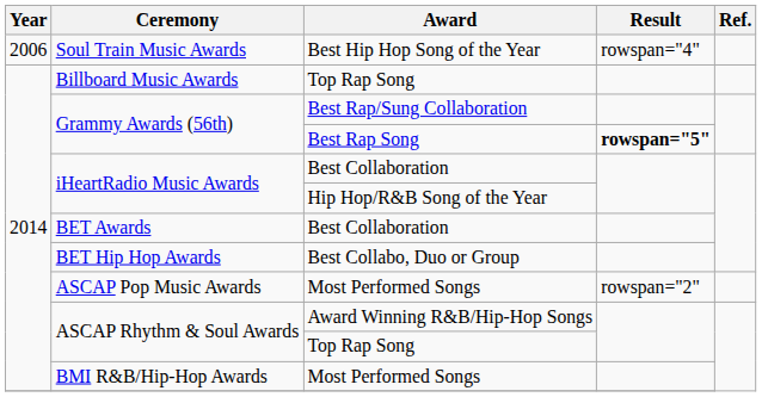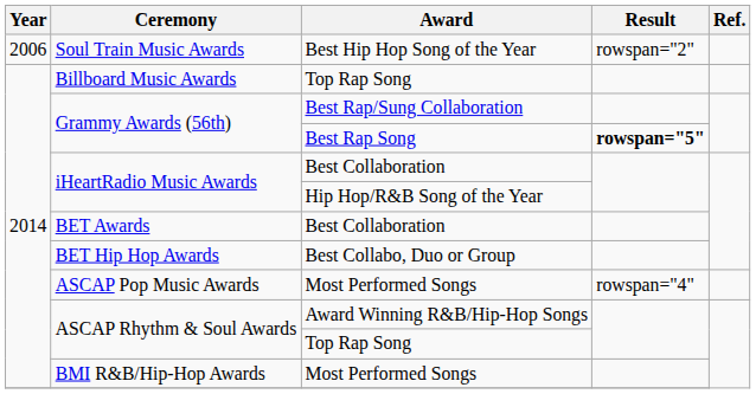Soul Train Music Awards | Result: rowspan="4" -> rowspan="2"
ASCAP Pop Music Awards | Result: rowspan="2" -> rowspan="4"
